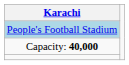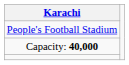People's Football Stadium | Karachi: lightblue background -> no background
